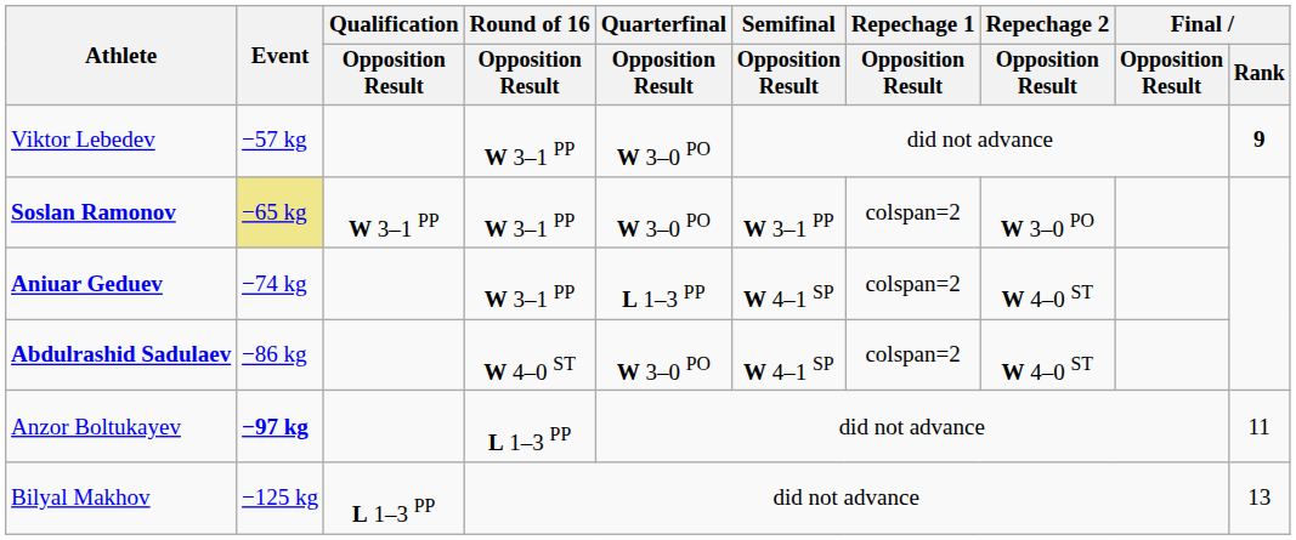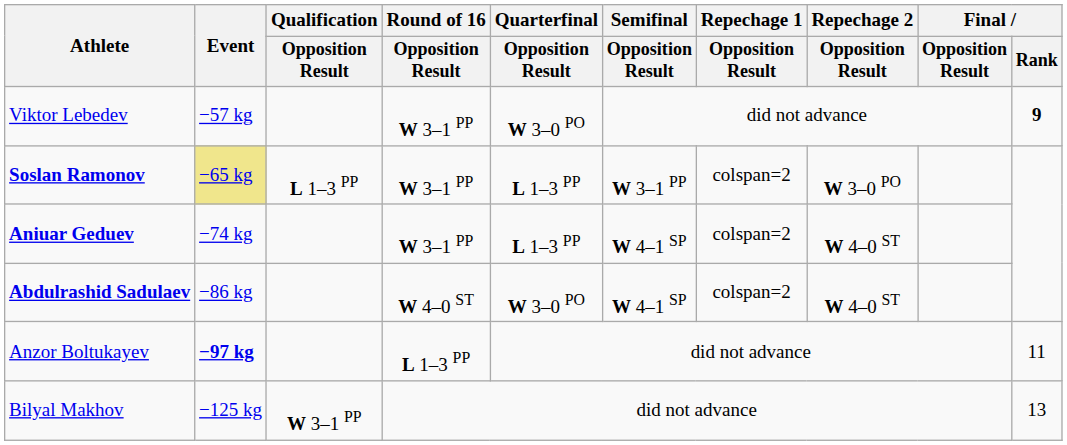Soslan Ramonov | Qualification / Opposition Result: W 3–1 PP -> L 1–3 PP
Soslan Ramonov | Quarterfinal / Opposition Result: W 3–0 PO -> L 1–3 PP
Bilyal Makhov | Qualification / Opposition Result: L 1–3 PP -> W 3–1 PP
